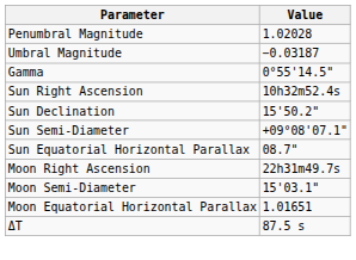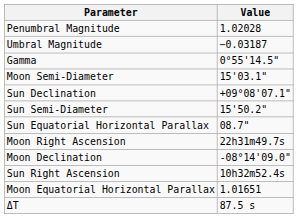rows swapped: Sun Right Ascension <-> Moon Semi-Diameter
Sun Declination | Value: 15'50.2" -> +09°08'07.1"
Sun Semi-Diameter | Value: +09°08'07.1" -> 15'50.2"
+ row: Moon Declination | -08°14'09.0"
